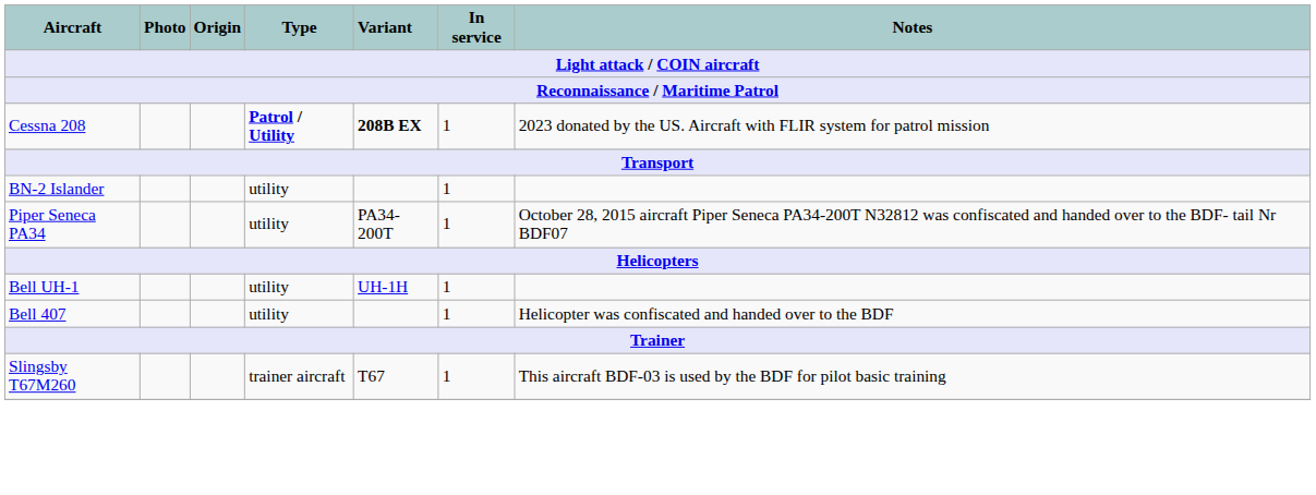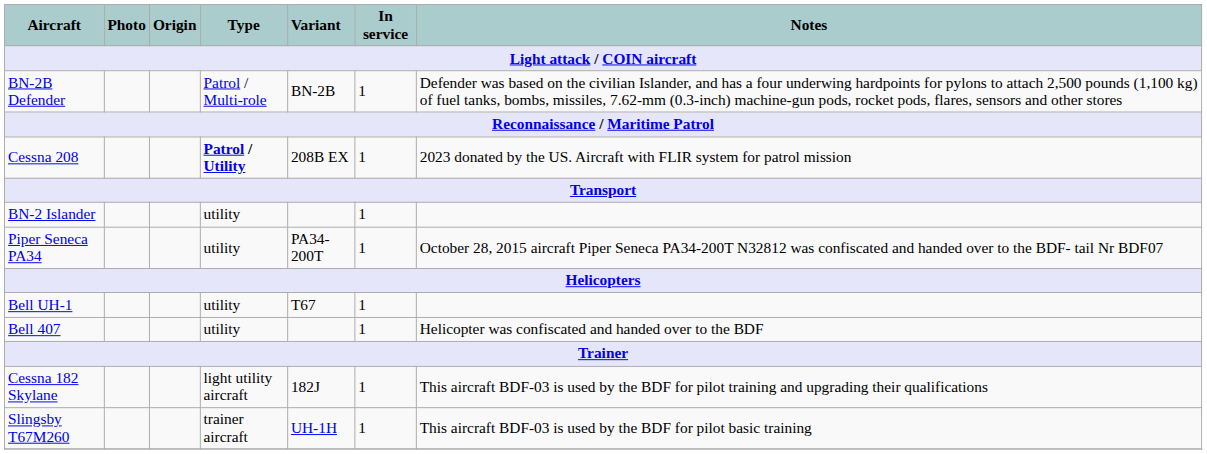+ row: BN-2B Defender | Patrol / Multi-role | BN-2B | 1 | Defender was based on the civilian Islander, and has a four underwing hardpoints for pylons to attach 2,500 pounds (1,100 kg) of fuel tanks, bombs, missiles, 7.62-mm (0.3-inch) machine-gun pods, rocket pods, flares, sensors and other stores
Cessna 208 | Variant: bold -> normal
Bell UH-1 | Variant: UH-1H -> T67
+ row: Cessna 182 Skylane | light utility aircraft | 182J | 1 | This aircraft BDF-03 is used by the BDF for pilot training and upgrading their qualifications
Slingsby T67M260 | Variant: T67 -> UH-1H
